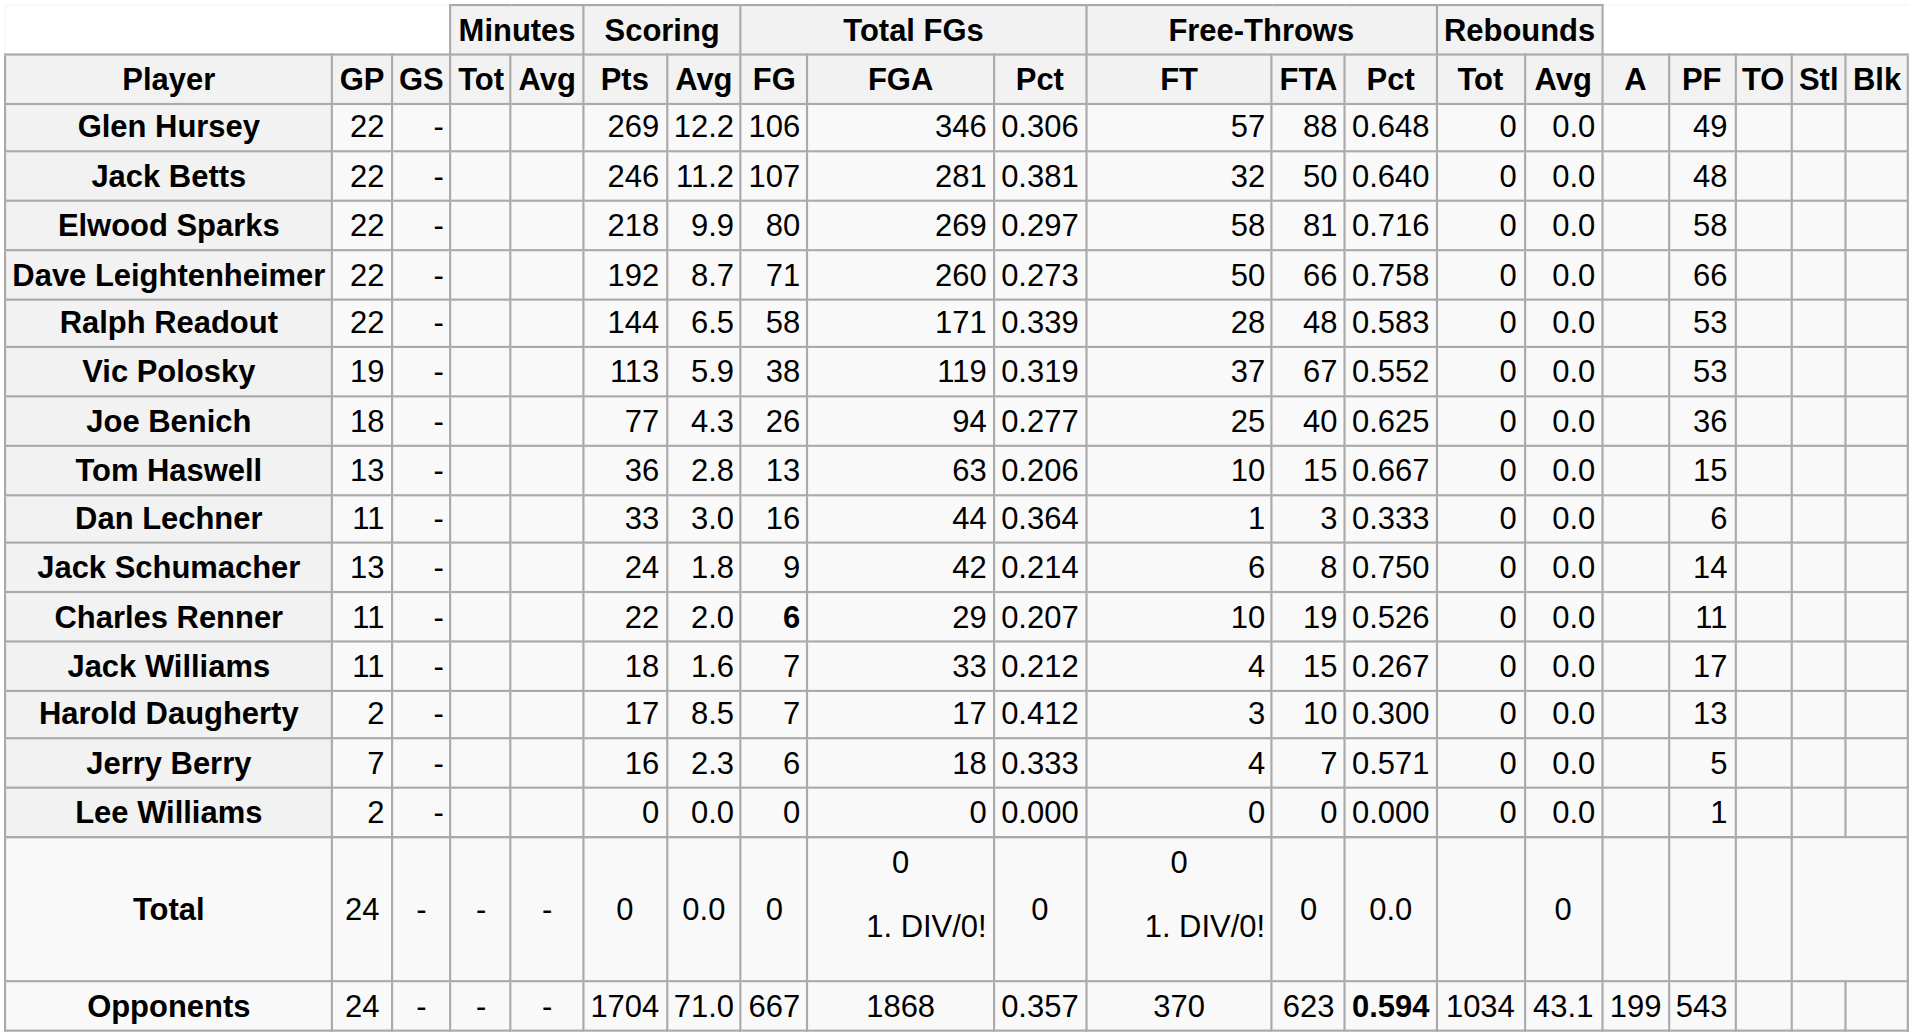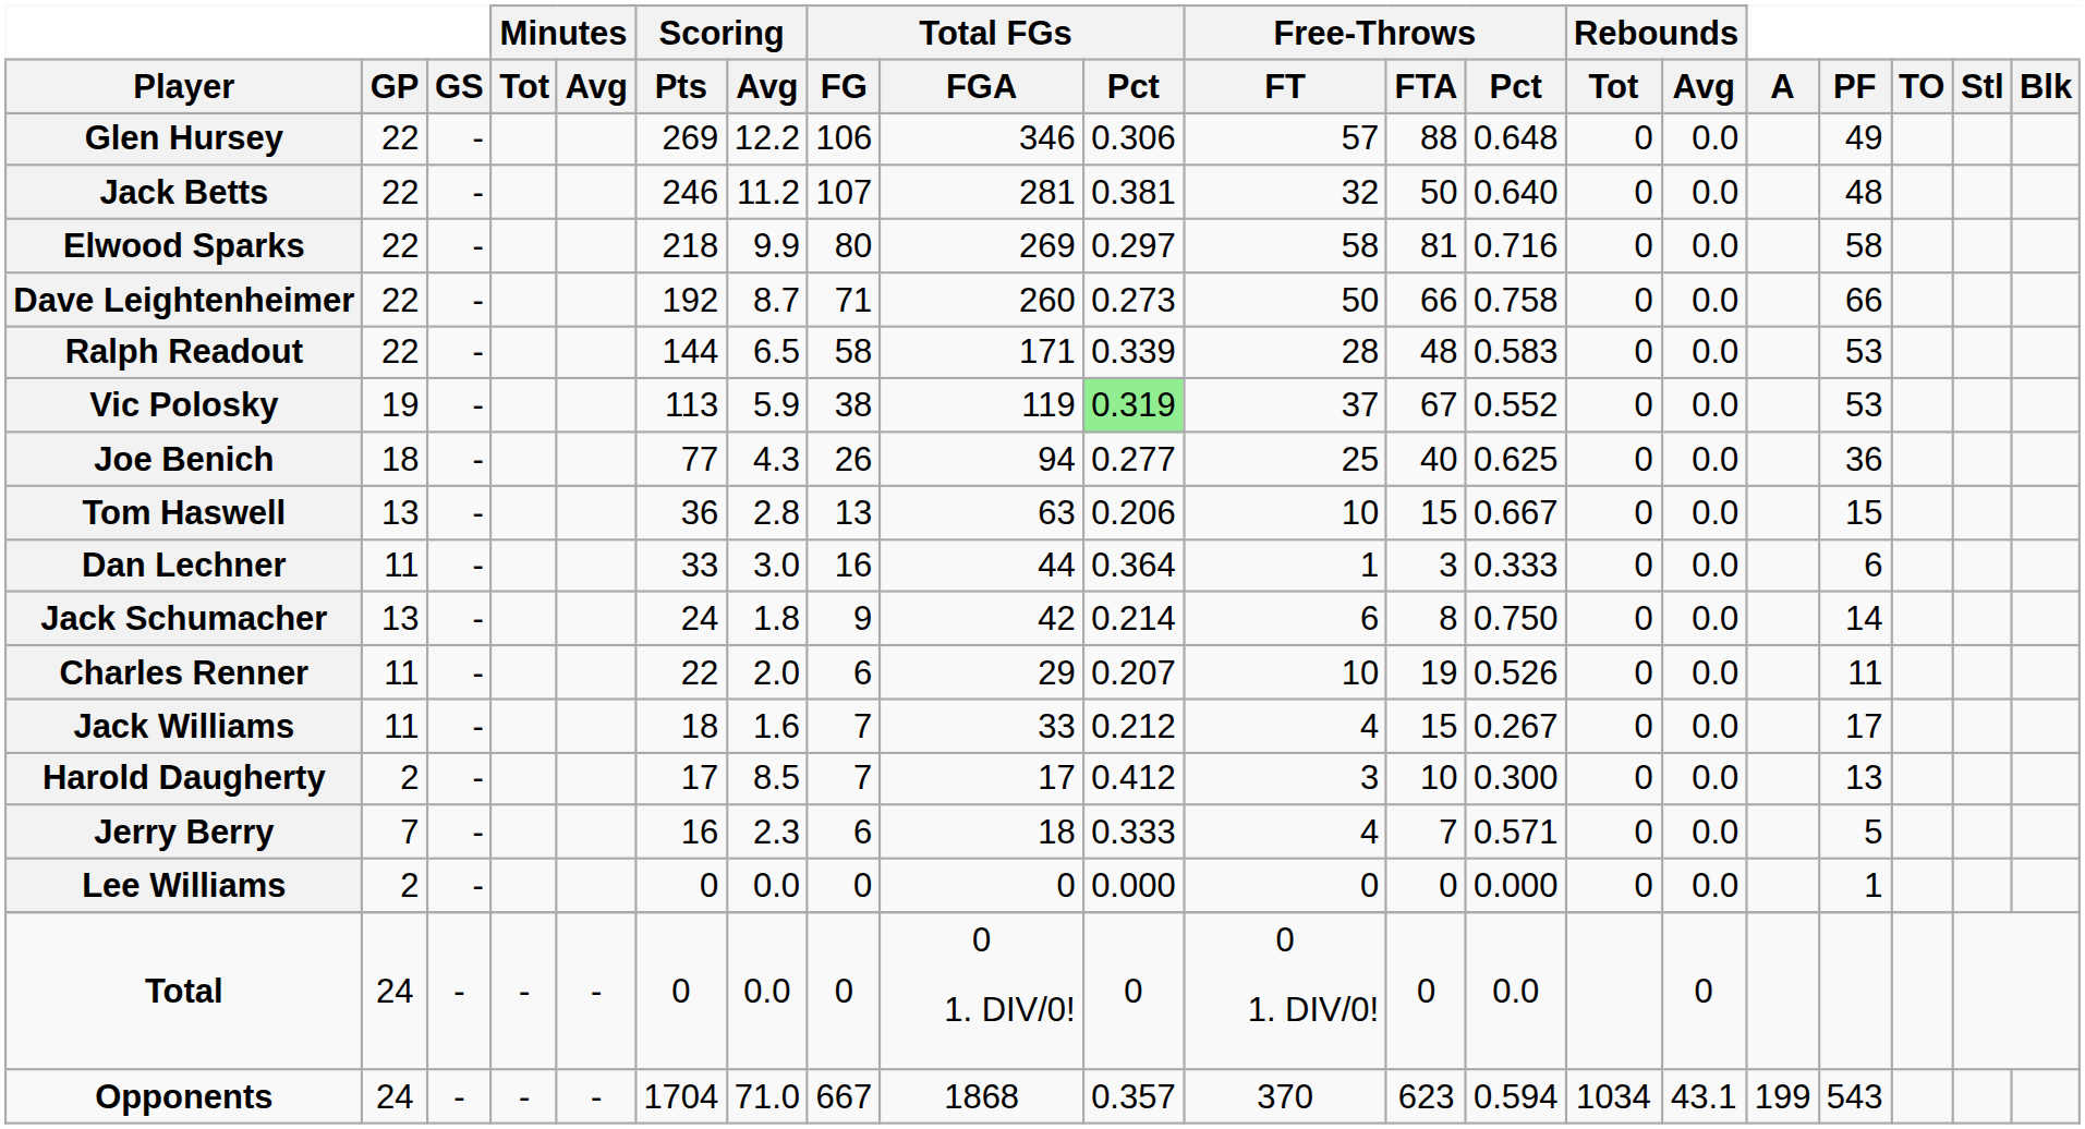Vic Polosky | Total FGs / Pct: no background -> lightgreen background
Charles Renner | Total FGs / FG: bold -> normal
Opponents | Free-Throws / Pct: bold -> normal
